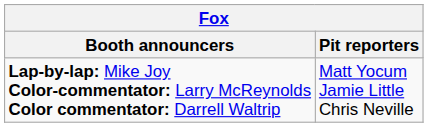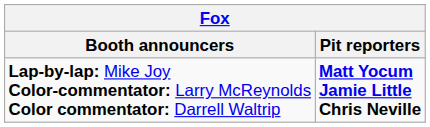row 3 | Pit reporters: normal -> bold
